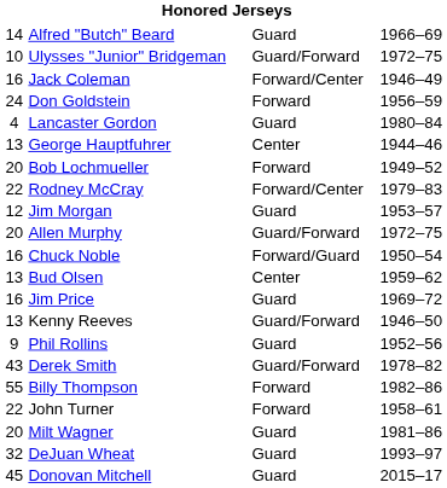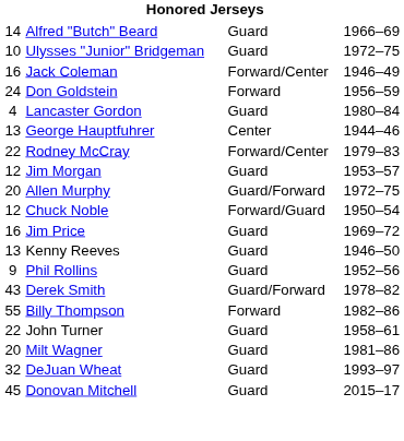Ulysses "Junior" Bridgeman | column 3: Guard/Forward -> Guard
- row: 20 | Bob Lochmueller | Forward | 1949–52
Chuck Noble | column 1: 16 -> 12
- row: 13 | Bud Olsen | Center | 1959–62
Kenny Reeves | column 3: Guard/Forward -> Guard
John Turner | column 3: Forward -> Guard
